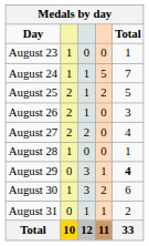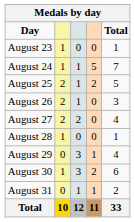August 29 | Total: bold -> normal
